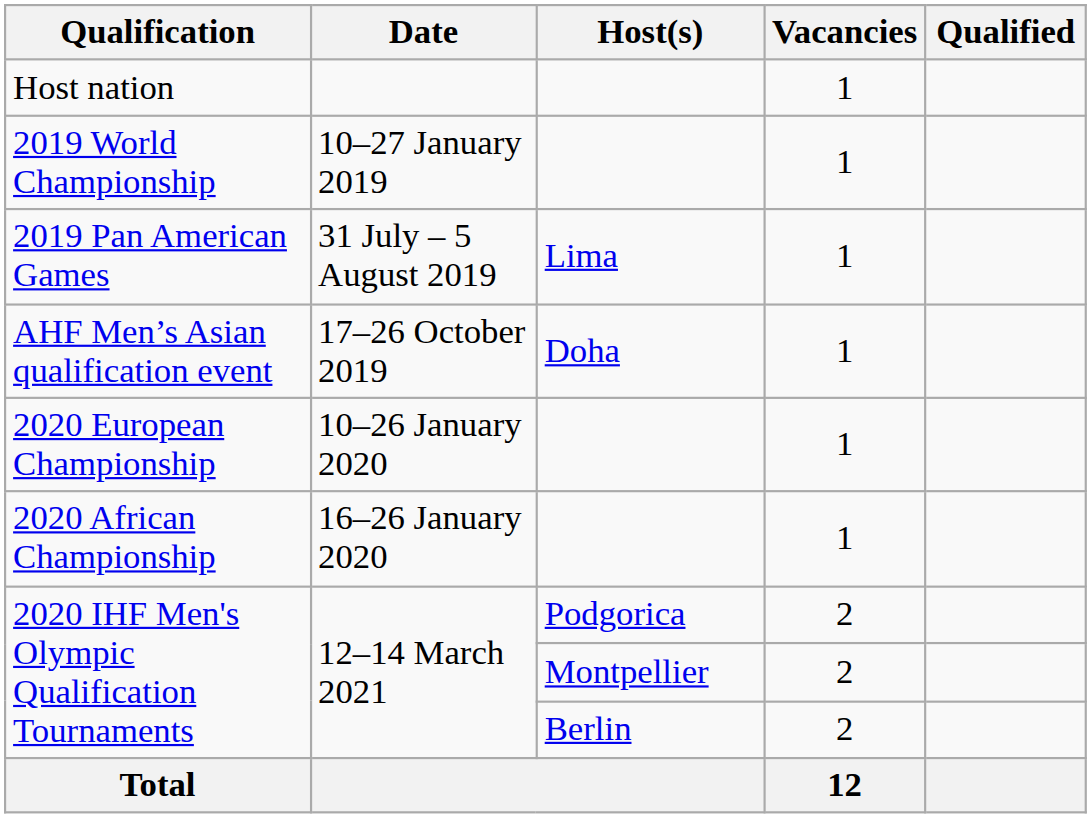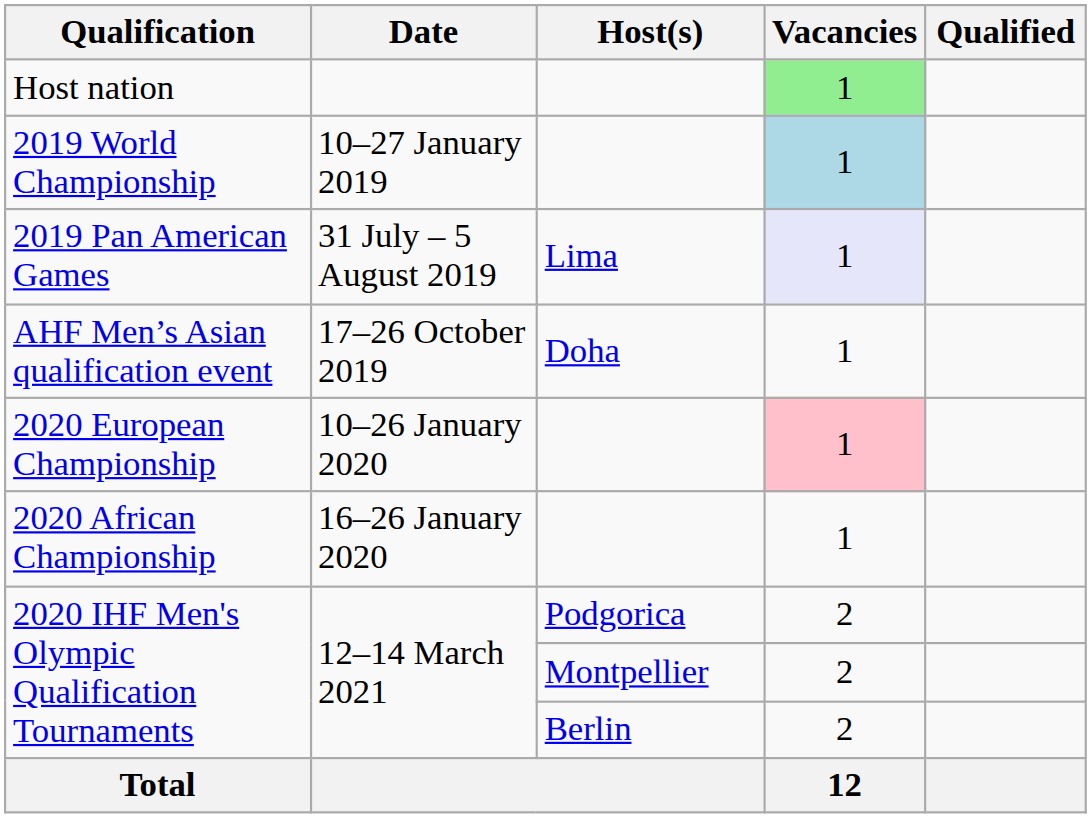Host nation | Vacancies: no background -> lightgreen background
2019 World Championship | Vacancies: no background -> lightblue background
2019 Pan American Games | Vacancies: no background -> lavender background
2020 European Championship | Vacancies: no background -> pink background
